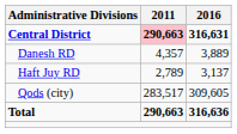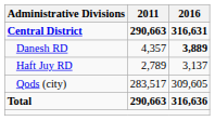Central District | 2011: pink background -> no background
Danesh RD | 2016: normal -> bold
